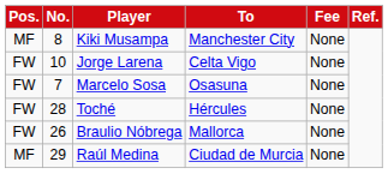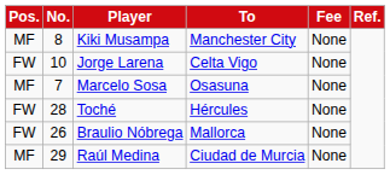Marcelo Sosa | Pos.: FW -> MF
